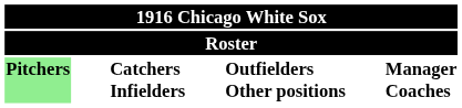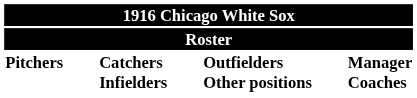Pitchers | column 1: lightgreen background -> no background
